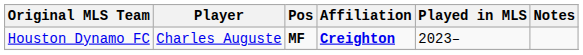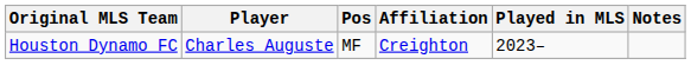Houston Dynamo FC | Pos: bold -> normal
Houston Dynamo FC | Affiliation: bold -> normal
